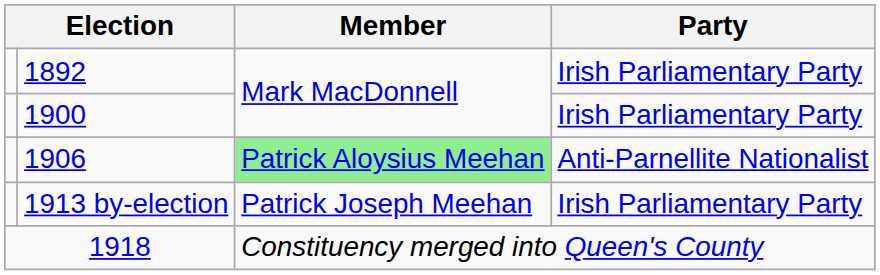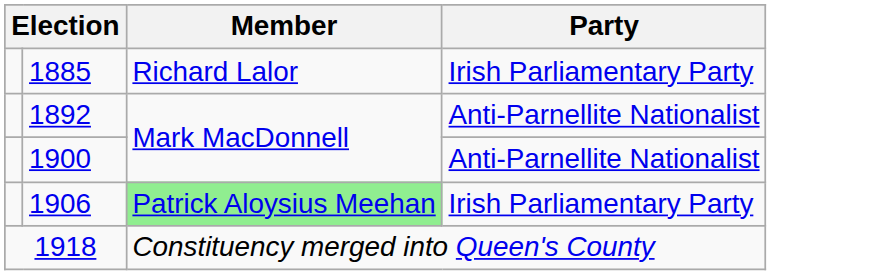+ row: 1885 | Richard Lalor | Irish Parliamentary Party
1892 | Party: Irish Parliamentary Party -> Anti-Parnellite Nationalist
1900 | Party: Irish Parliamentary Party -> Anti-Parnellite Nationalist
1906 | Party: Anti-Parnellite Nationalist -> Irish Parliamentary Party
- row: 1913 by-election | Patrick Joseph Meehan | Irish Parliamentary Party
